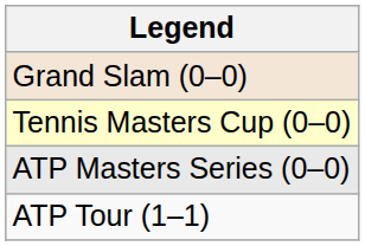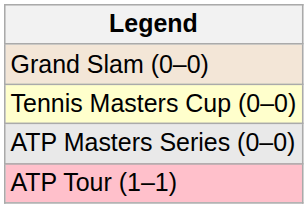row 5 | column 1: no background -> pink background
